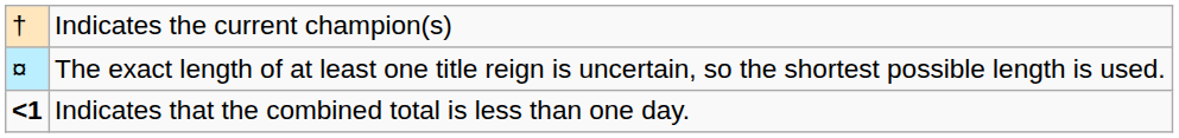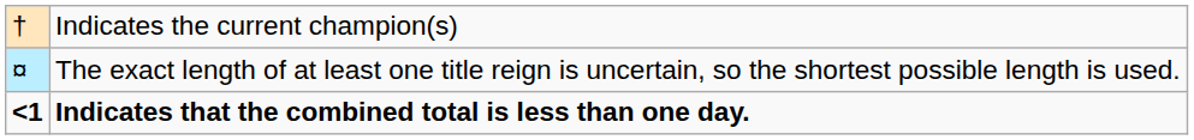row 3 | column 2: normal -> bold
